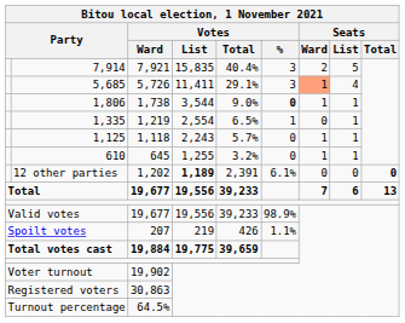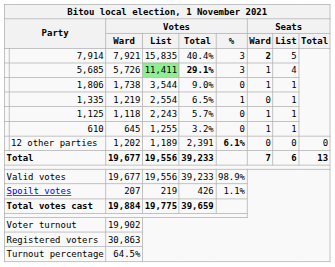7,914 | Seats / Ward: normal -> bold
5,685 | Votes / List: no background -> lightgreen background
5,685 | Votes / Total: normal -> bold
5,685 | Seats / Ward: lightsalmon background -> no background
1,806 | Votes / %: bold -> normal
12 other parties | Votes / List: bold -> normal
12 other parties | Votes / %: normal -> bold
12 other parties | Seats / Total: bold -> normal
